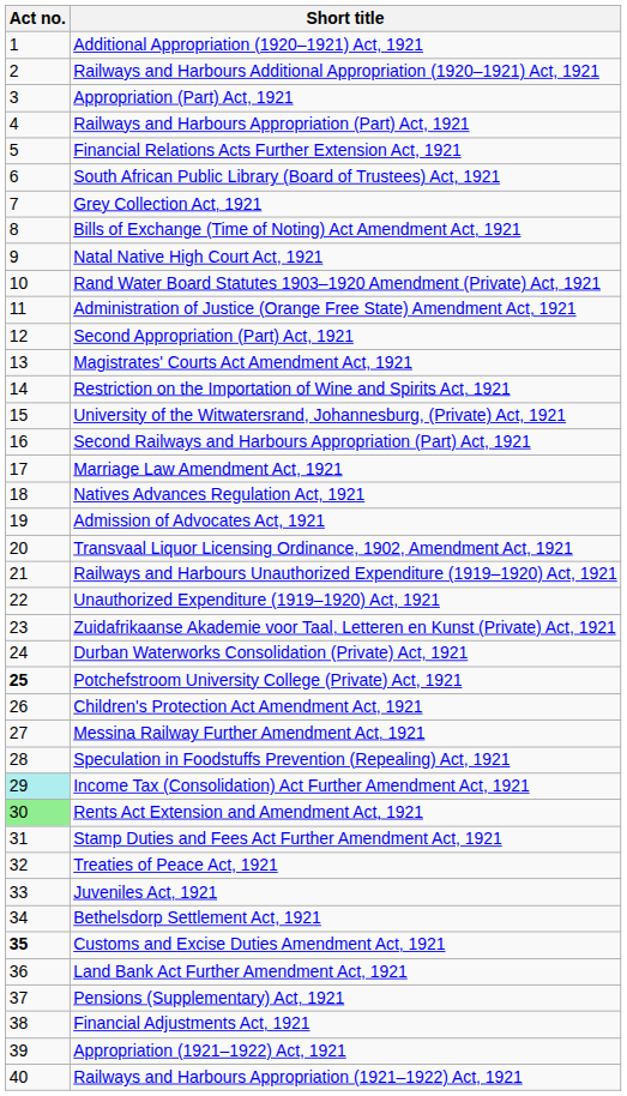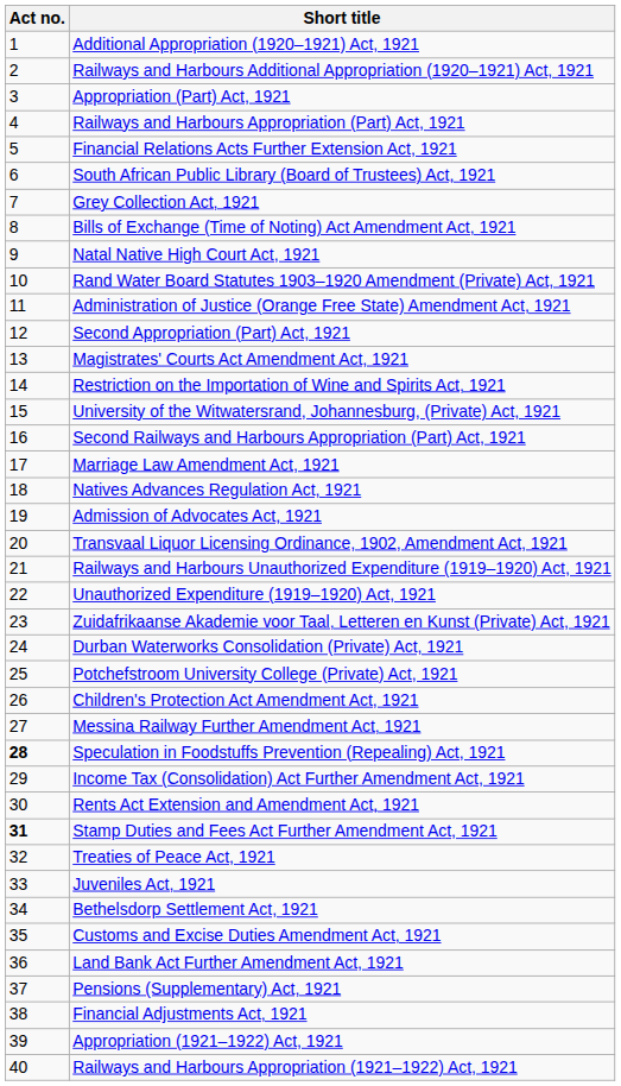Potchefstroom University College (Private) Act, 1921 | Act no.: bold -> normal
Speculation in Foodstuffs Prevention (Repealing) Act, 1921 | Act no.: normal -> bold
Income Tax (Consolidation) Act Further Amendment Act, 1921 | Act no.: paleturquoise background -> no background
Rents Act Extension and Amendment Act, 1921 | Act no.: lightgreen background -> no background
Stamp Duties and Fees Act Further Amendment Act, 1921 | Act no.: normal -> bold
Customs and Excise Duties Amendment Act, 1921 | Act no.: bold -> normal
